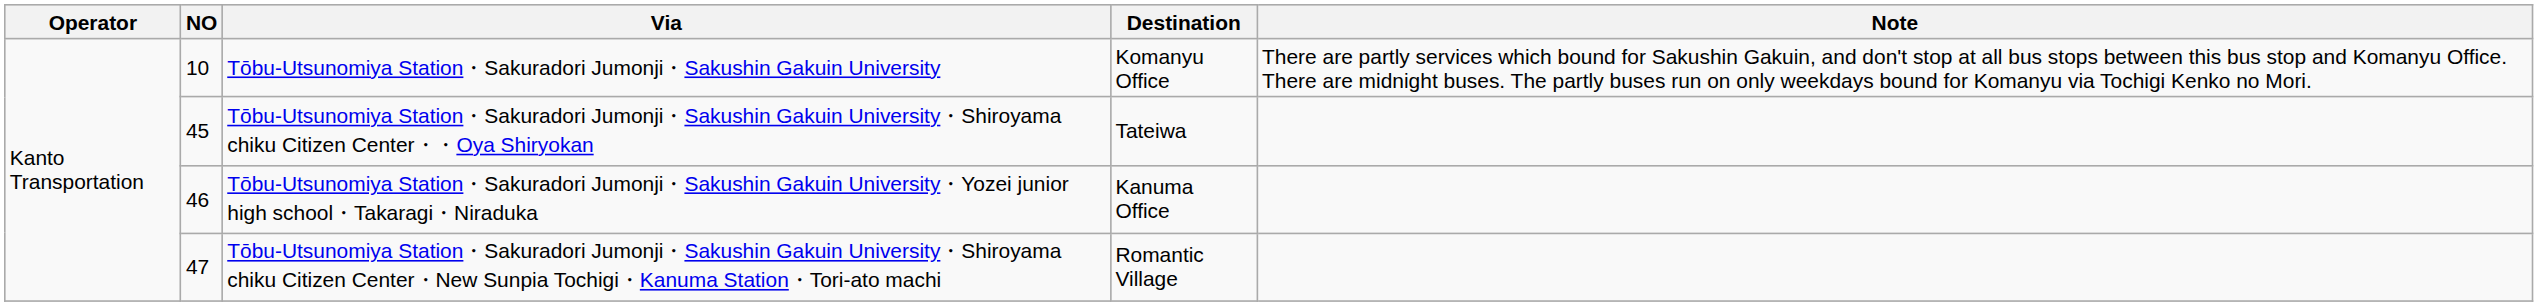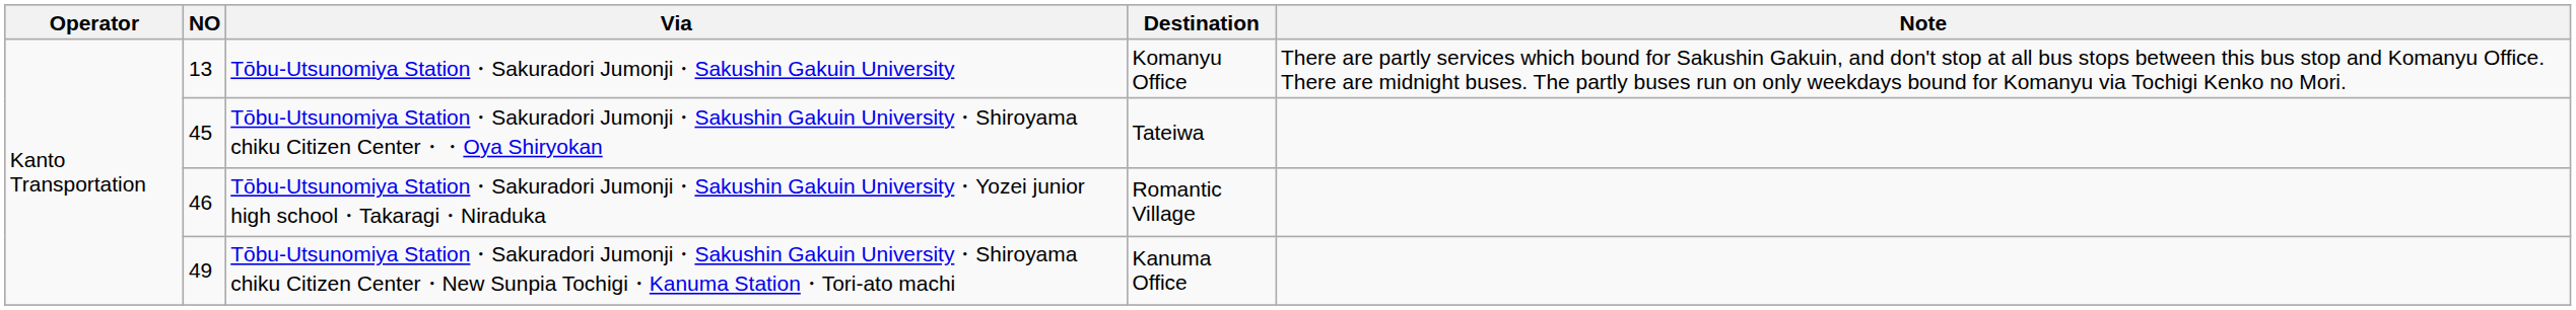row 2 | NO: 10 -> 13
row 4 | Destination: Kanuma Office -> Romantic Village
row 5 | NO: 47 -> 49
row 5 | Destination: Romantic Village -> Kanuma Office
